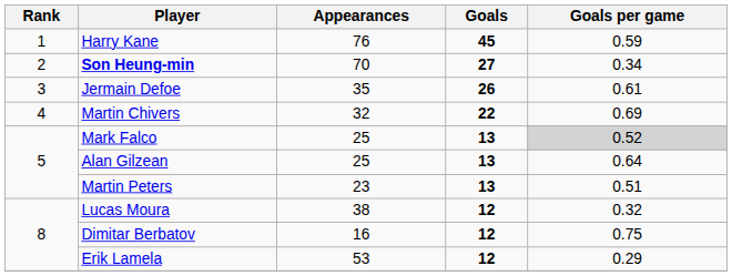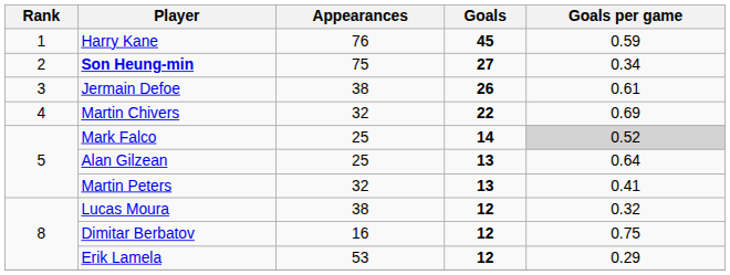Son Heung-min | Appearances: 70 -> 75
Jermain Defoe | Appearances: 35 -> 38
Mark Falco | Goals: 13 -> 14
Martin Peters | Appearances: 23 -> 32
Martin Peters | Goals per game: 0.51 -> 0.41
